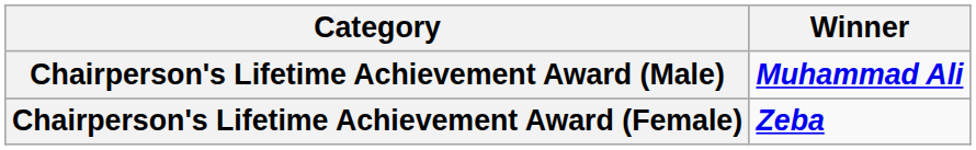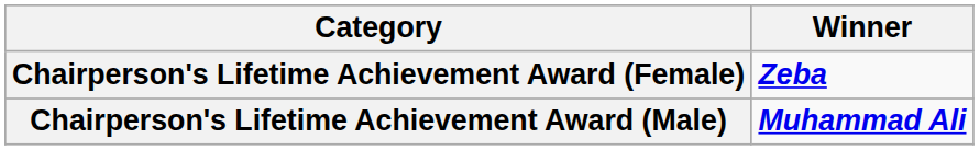rows swapped: Chairperson's Lifetime Achievement Award (Male) <-> Chairperson's Lifetime Achievement Award (Female)
